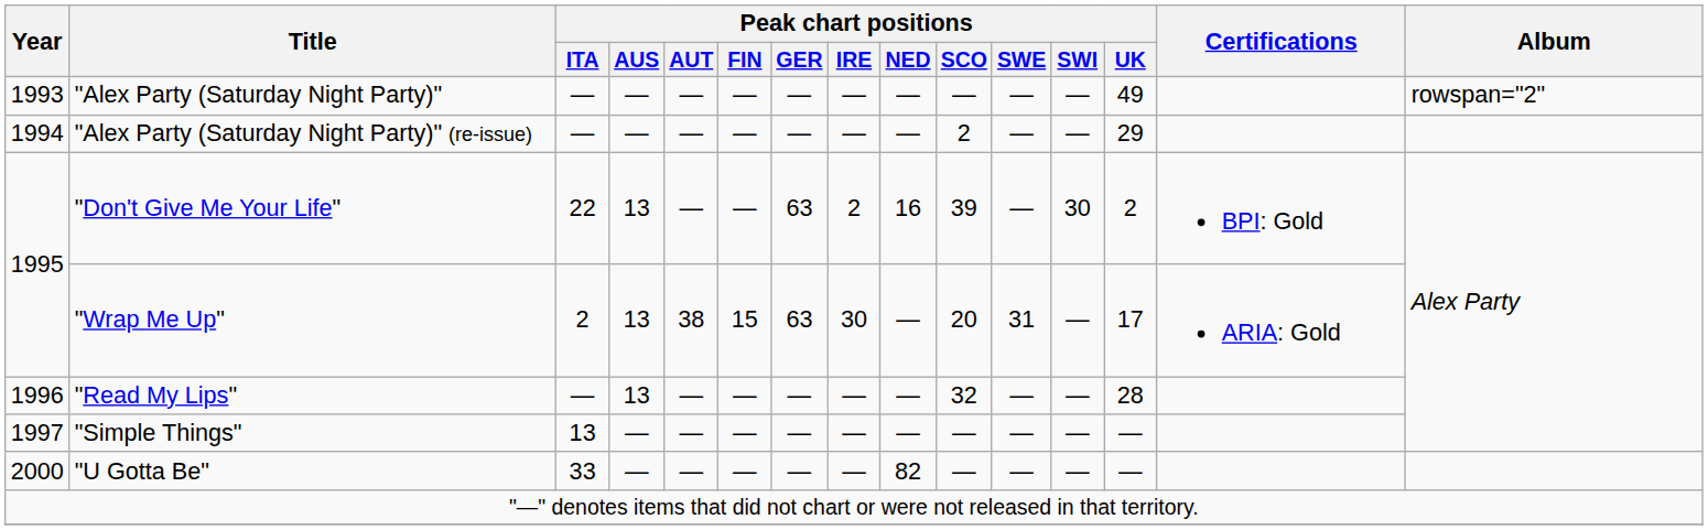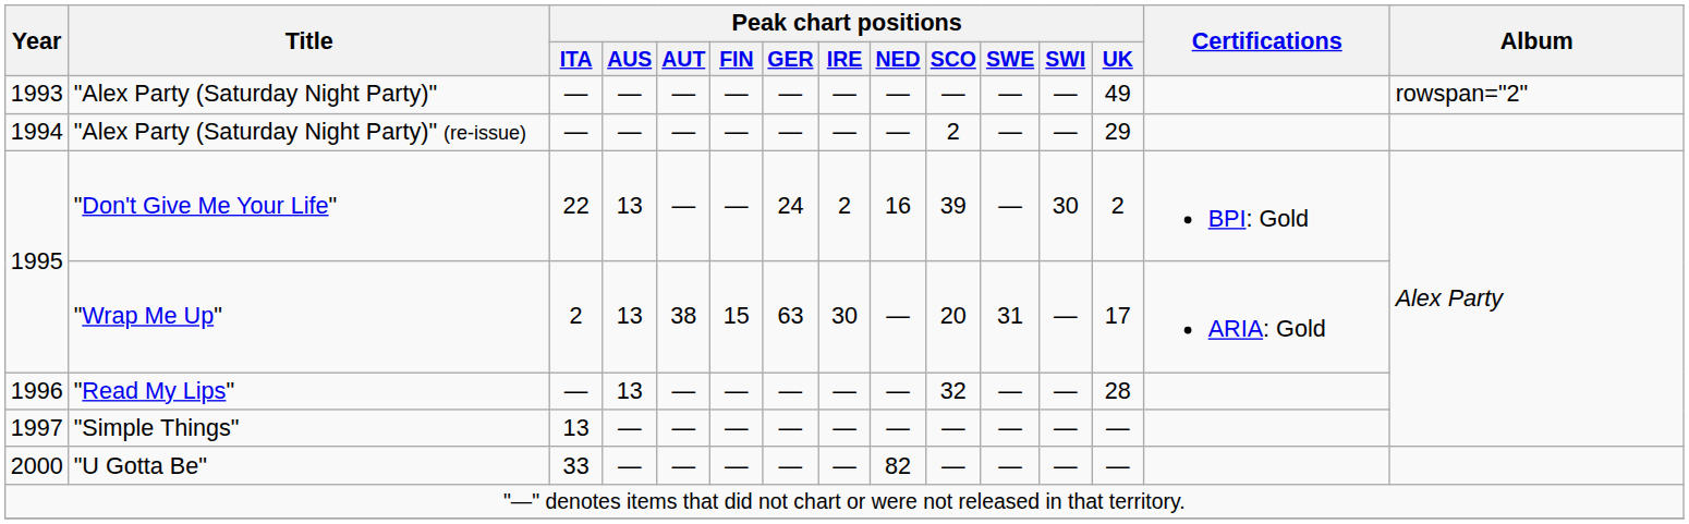"Don't Give Me Your Life" | Peak chart positions / GER: 63 -> 24
